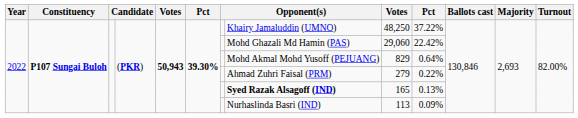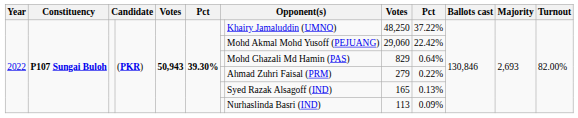row 3 | column 8: Mohd Ghazali Md Hamin (PAS) -> Mohd Akmal Mohd Yusoff (PEJUANG)
row 4 | column 8: Mohd Akmal Mohd Yusoff (PEJUANG) -> Mohd Ghazali Md Hamin (PAS)
row 6 | column 8: bold -> normal
